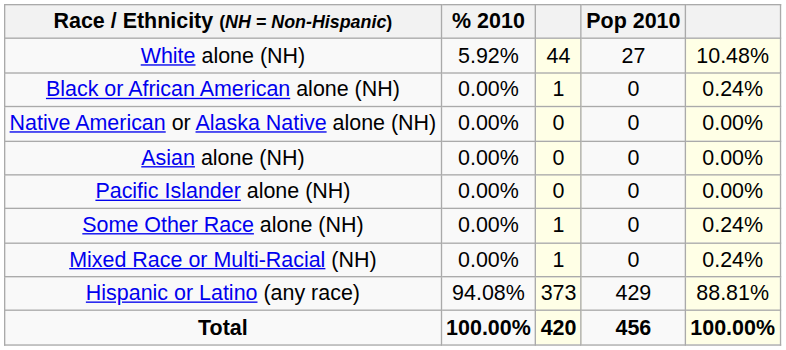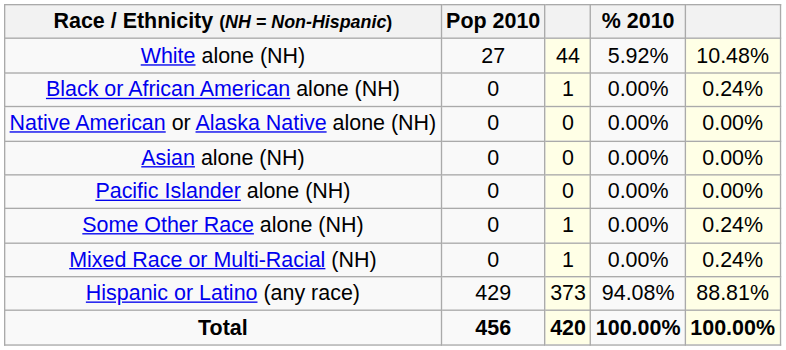columns swapped: Pop 2010 <-> % 2010
